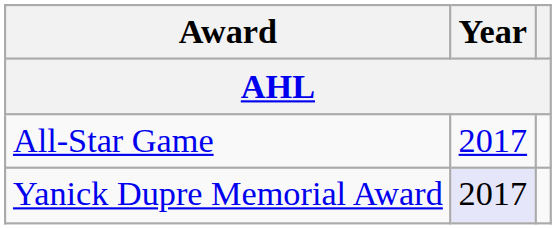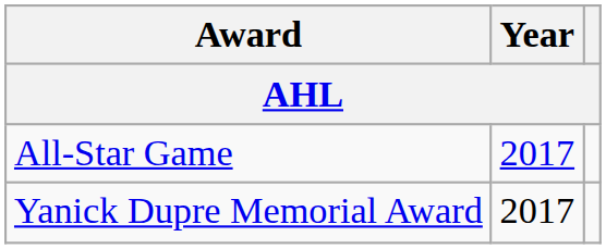Yanick Dupre Memorial Award | Year: lavender background -> no background
